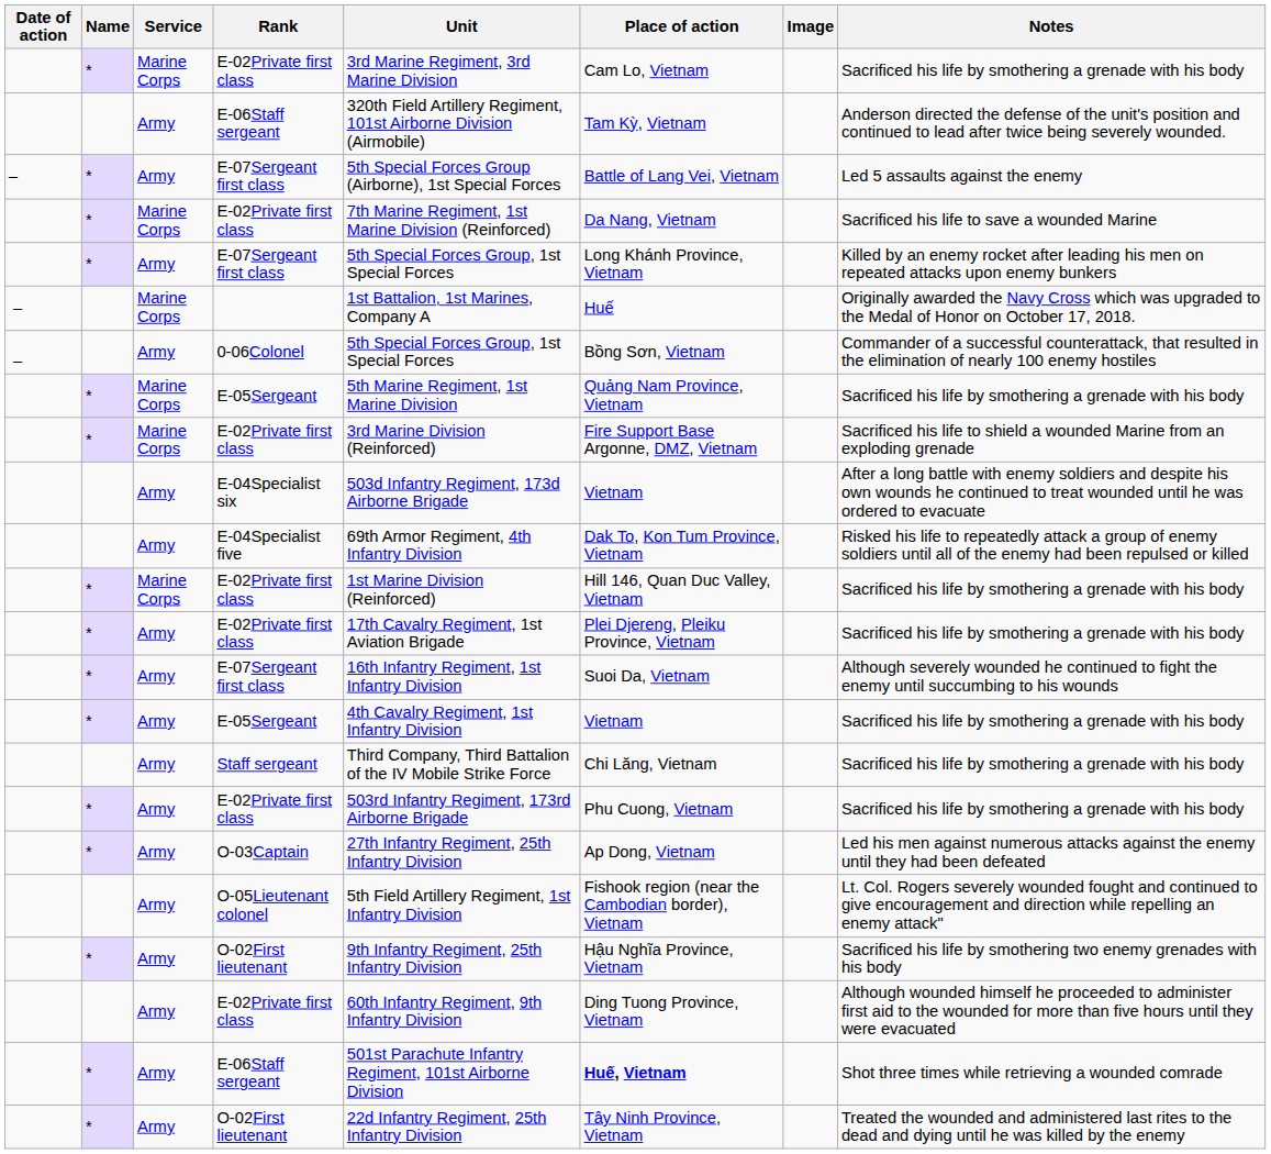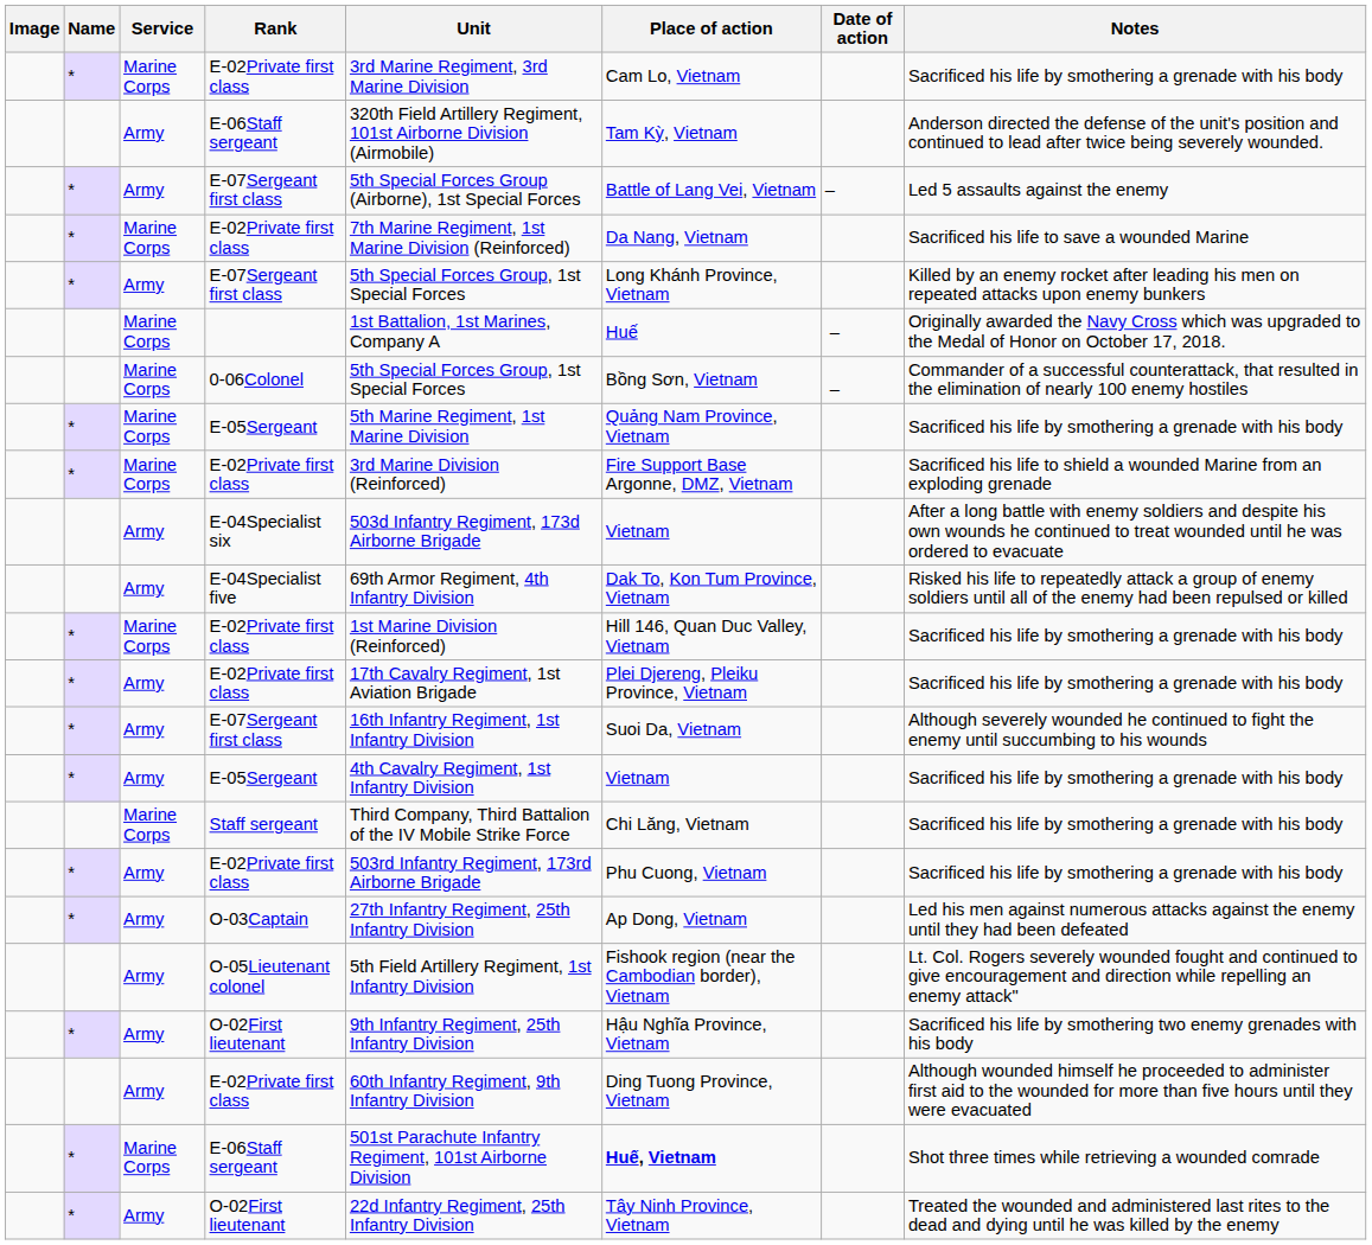columns swapped: Image <-> Date of action
0-06Colonel | Service: Army -> Marine Corps
Staff sergeant | Service: Army -> Marine Corps
* / E-06Staff sergeant | Service: Army -> Marine Corps
